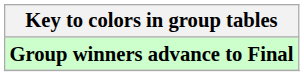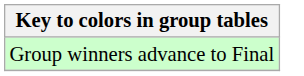row 2 | column 1: bold -> normal
